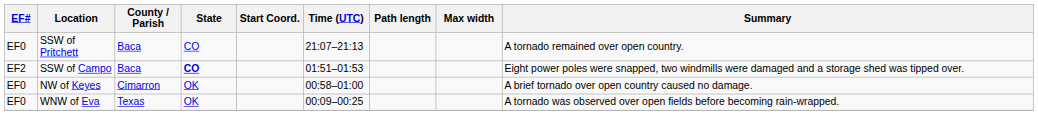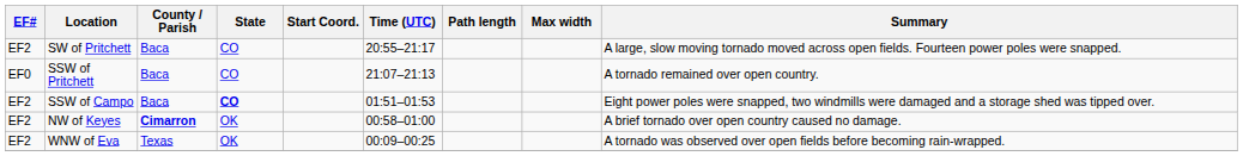+ row: EF2 | SW of Pritchett | Baca | CO | 20:55–21:17 | A large, slow moving tornado moved across open fields. Fourteen power poles were snapped.
NW of Keyes | EF#: EF0 -> EF2
NW of Keyes | County / Parish: normal -> bold
WNW of Eva | EF#: EF0 -> EF2
